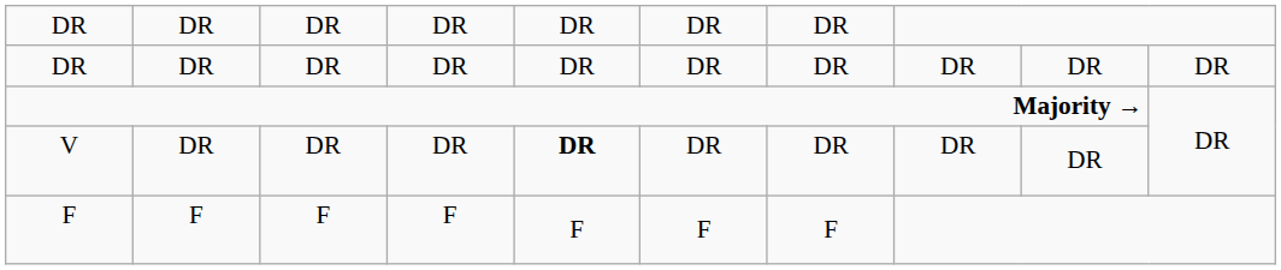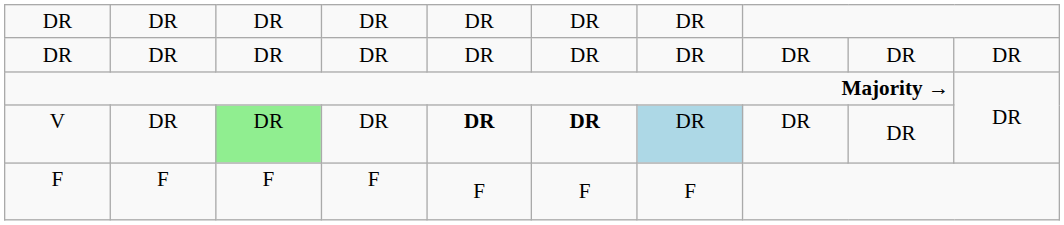V | column 3: no background -> lightgreen background
V | column 6: normal -> bold
V | column 7: no background -> lightblue background
